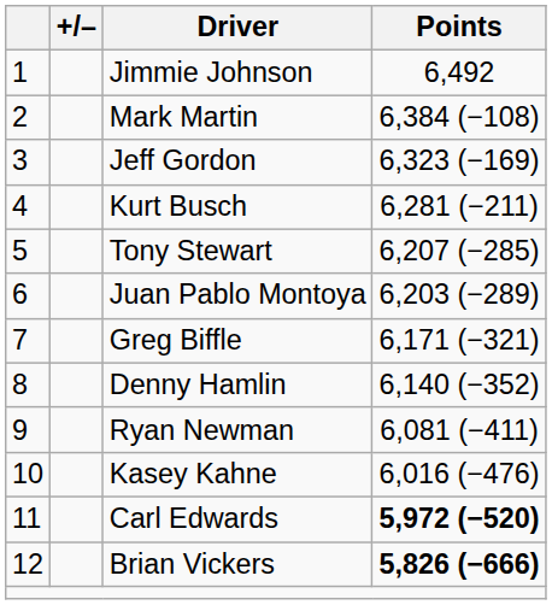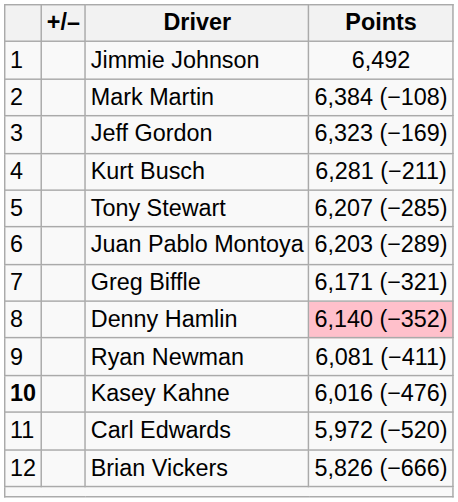Denny Hamlin | Points: no background -> pink background
Kasey Kahne | column 1: normal -> bold
Carl Edwards | Points: bold -> normal
Brian Vickers | Points: bold -> normal
